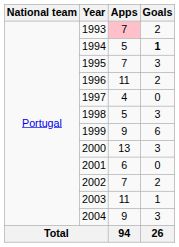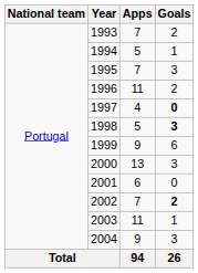1993 | Apps: pink background -> no background
1994 | Goals: bold -> normal
1997 | Goals: normal -> bold
1998 | Goals: normal -> bold
2002 | Goals: normal -> bold
